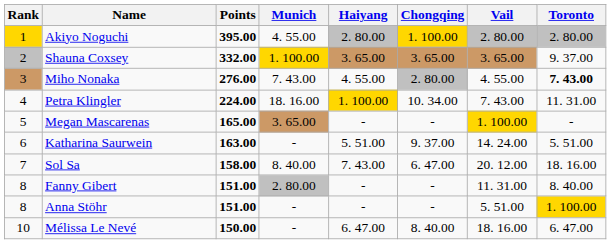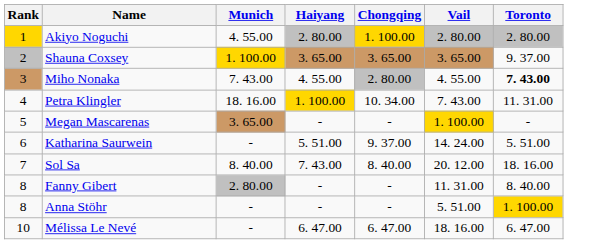- column: Points | 395.00 | 332.00 | 276.00 | 224.00 | 165.00 | 163.00 | 158.00 | 151.00 | 151.00 | 150.00
Sol Sa | Chongqing: 6. 47.00 -> 8. 40.00
Mélissa Le Nevé | Chongqing: 8. 40.00 -> 6. 47.00
